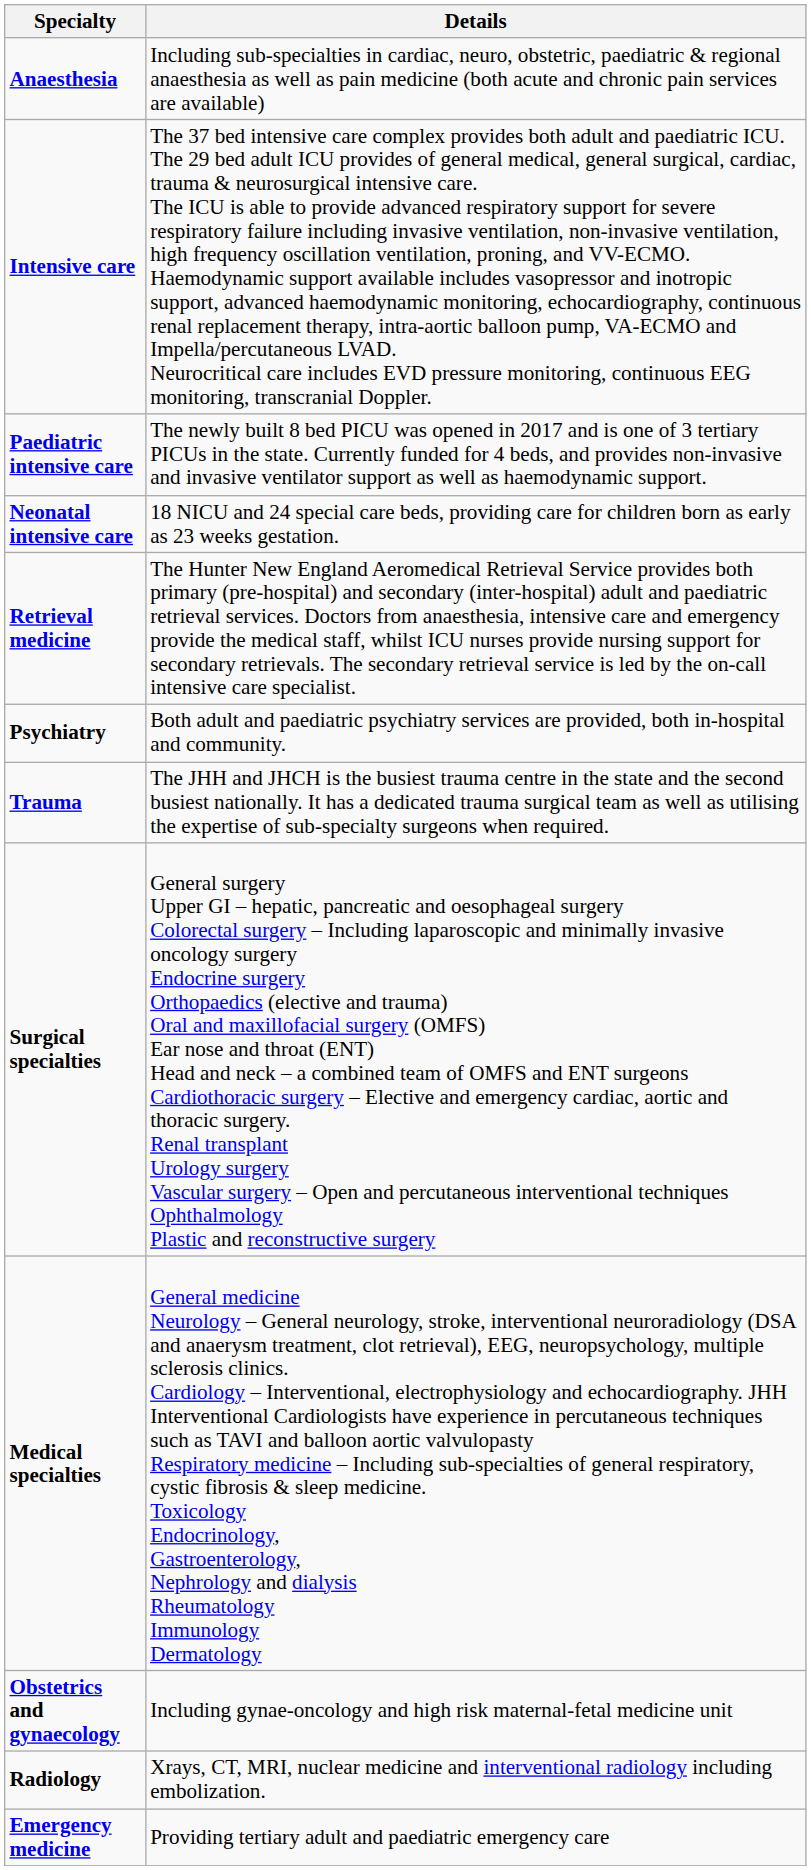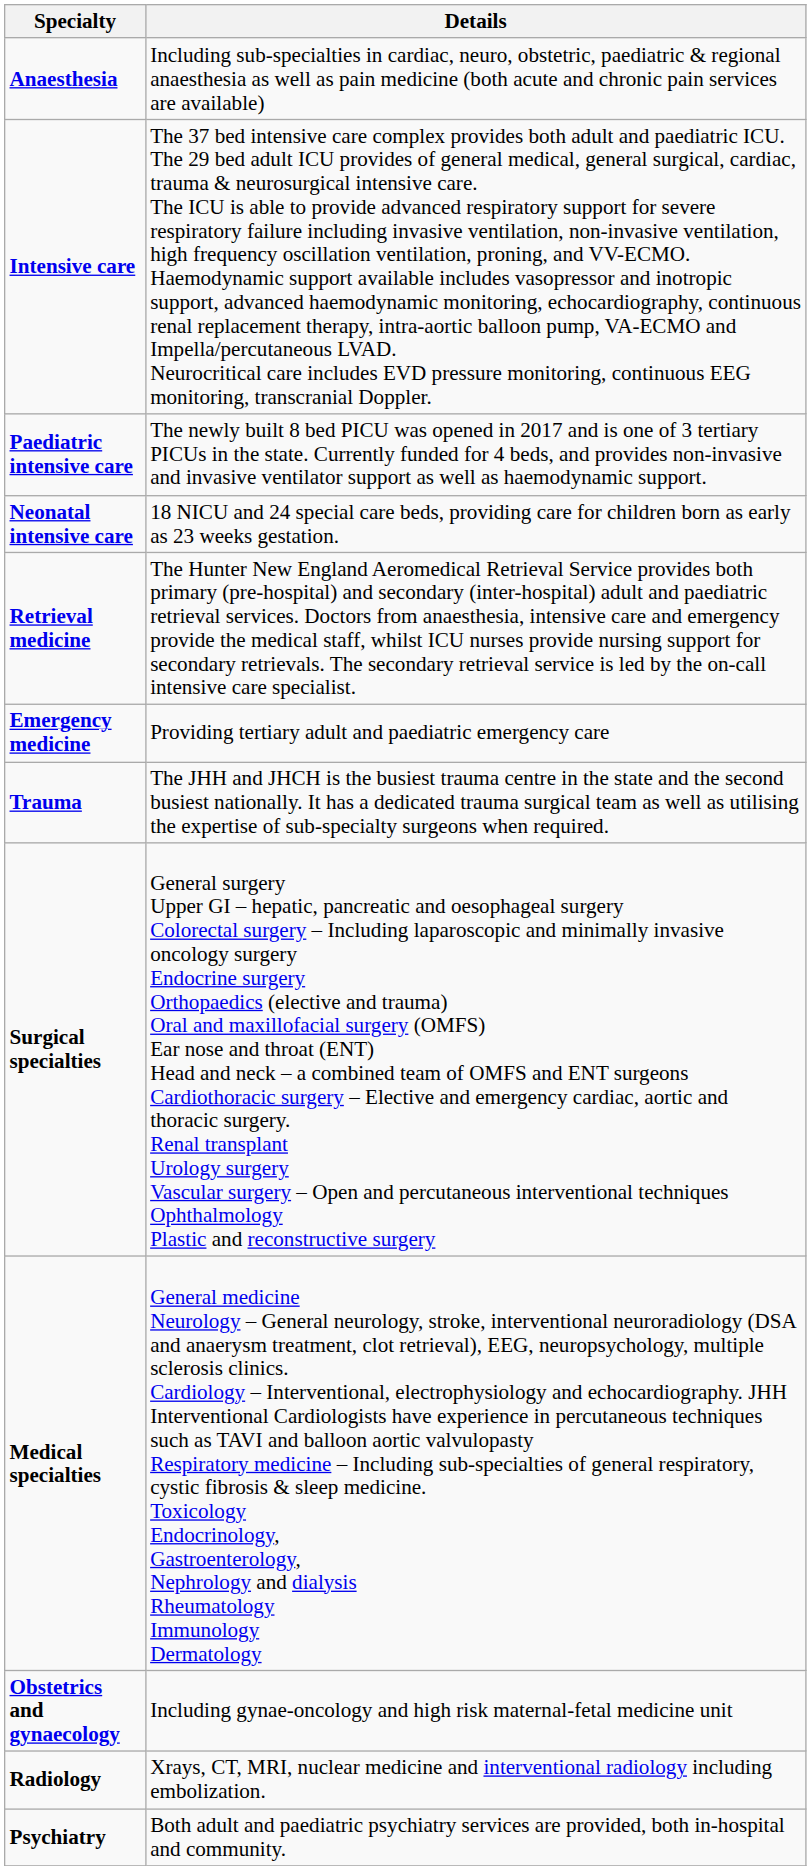rows swapped: Emergency medicine <-> Psychiatry
